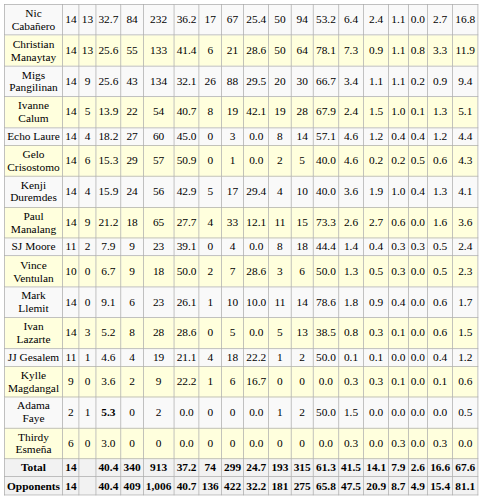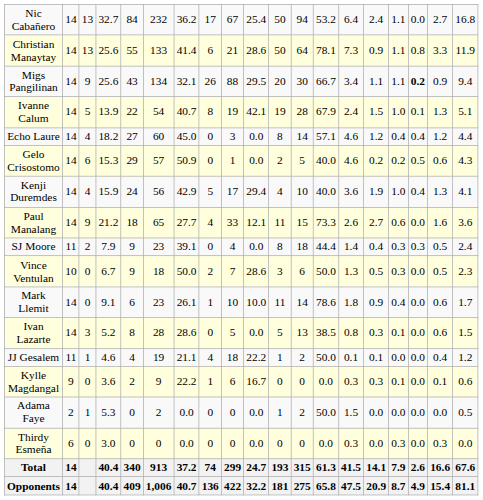Migs Pangilinan | column 17: normal -> bold
Adama Faye | column 4: bold -> normal
